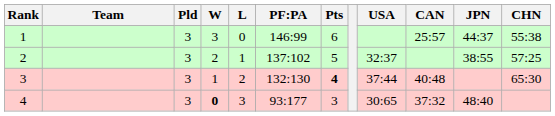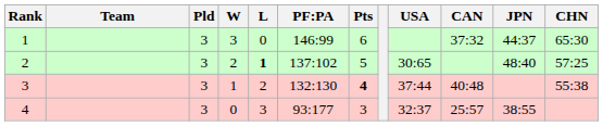row 2 | CAN: 25:57 -> 37:32
row 2 | CHN: 55:38 -> 65:30
row 3 | L: normal -> bold
row 3 | USA: 32:37 -> 30:65
row 3 | JPN: 38:55 -> 48:40
row 4 | CHN: 65:30 -> 55:38
row 5 | W: bold -> normal
row 5 | USA: 30:65 -> 32:37
row 5 | CAN: 37:32 -> 25:57
row 5 | JPN: 48:40 -> 38:55
